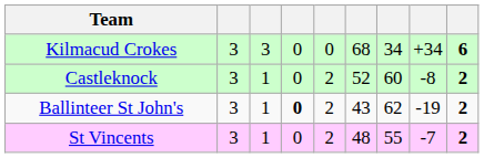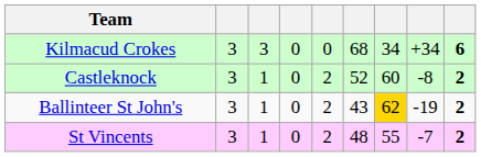Ballinteer St John's | column 4: bold -> normal
Ballinteer St John's | column 7: no background -> gold background
